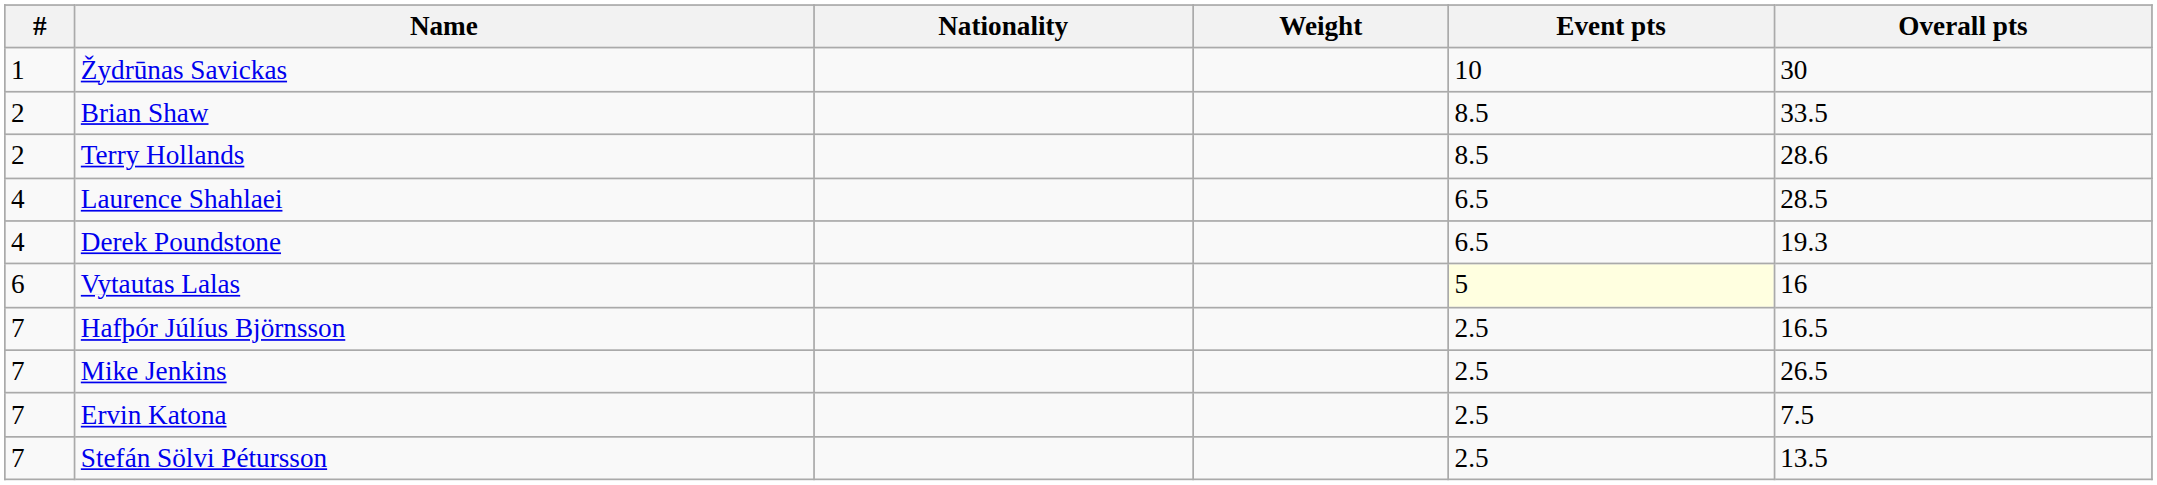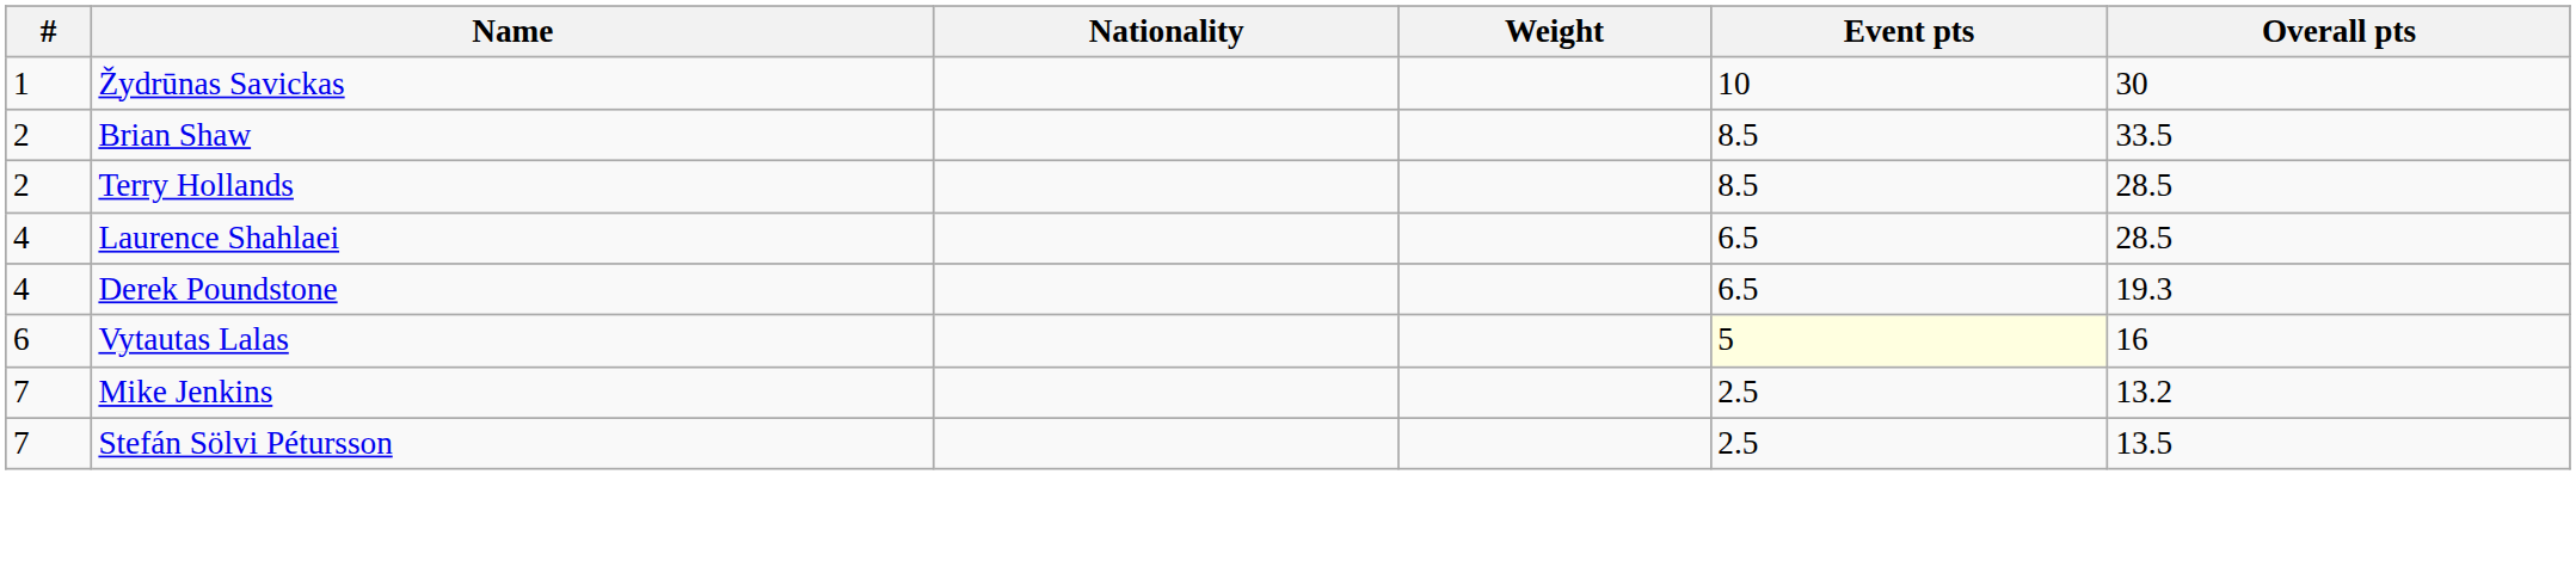Terry Hollands | Overall pts: 28.6 -> 28.5
- row: 7 | Hafþór Júlíus Björnsson | 2.5 | 16.5
Mike Jenkins | Overall pts: 26.5 -> 13.2
- row: 7 | Ervin Katona | 2.5 | 7.5
